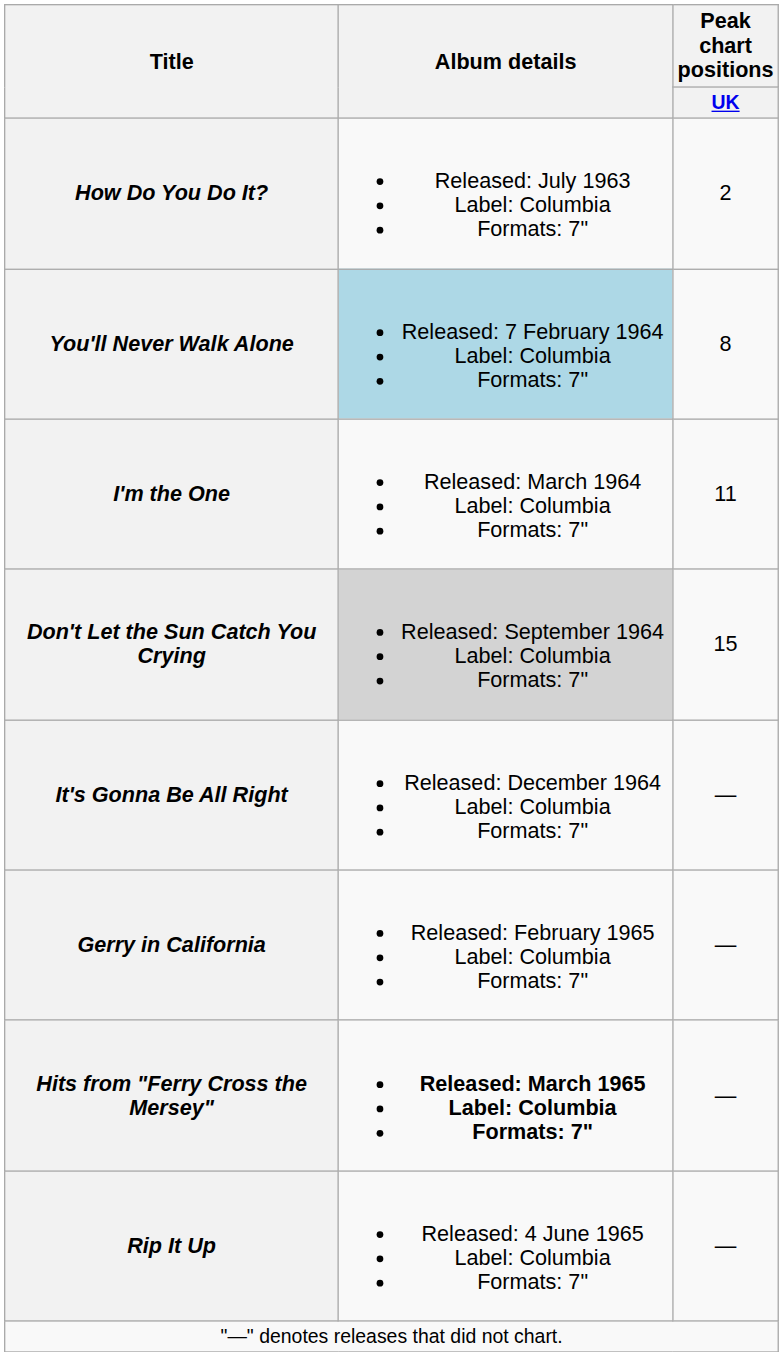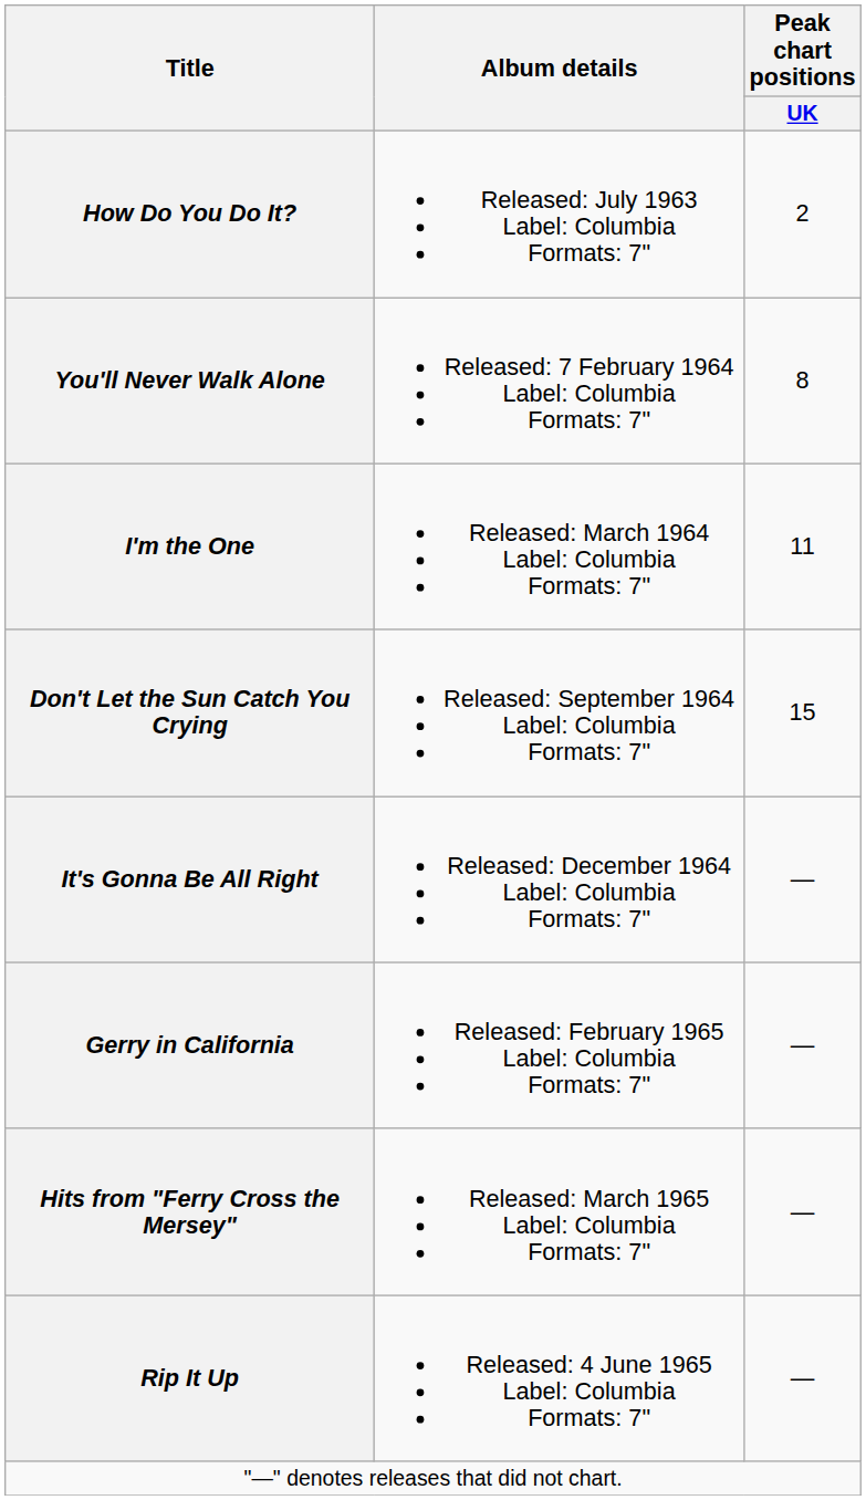You'll Never Walk Alone | Album details: lightblue background -> no background
Don't Let the Sun Catch You Crying | Album details: lightgrey background -> no background
Hits from "Ferry Cross the Mersey" | Album details: bold -> normal
